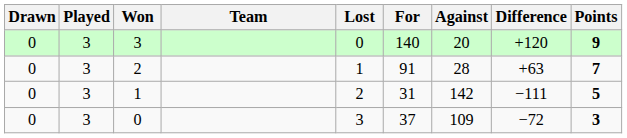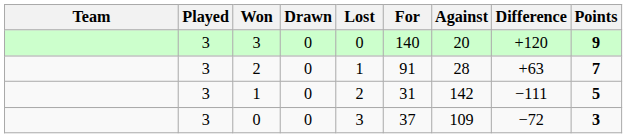columns swapped: Team <-> Drawn
